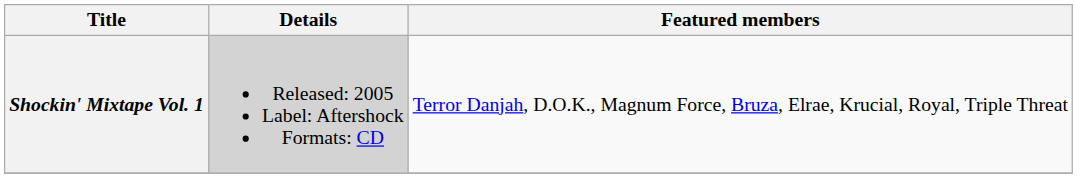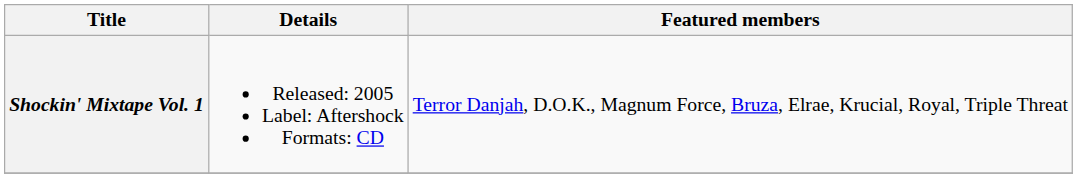Shockin' Mixtape Vol. 1 | Details: lightgrey background -> no background
